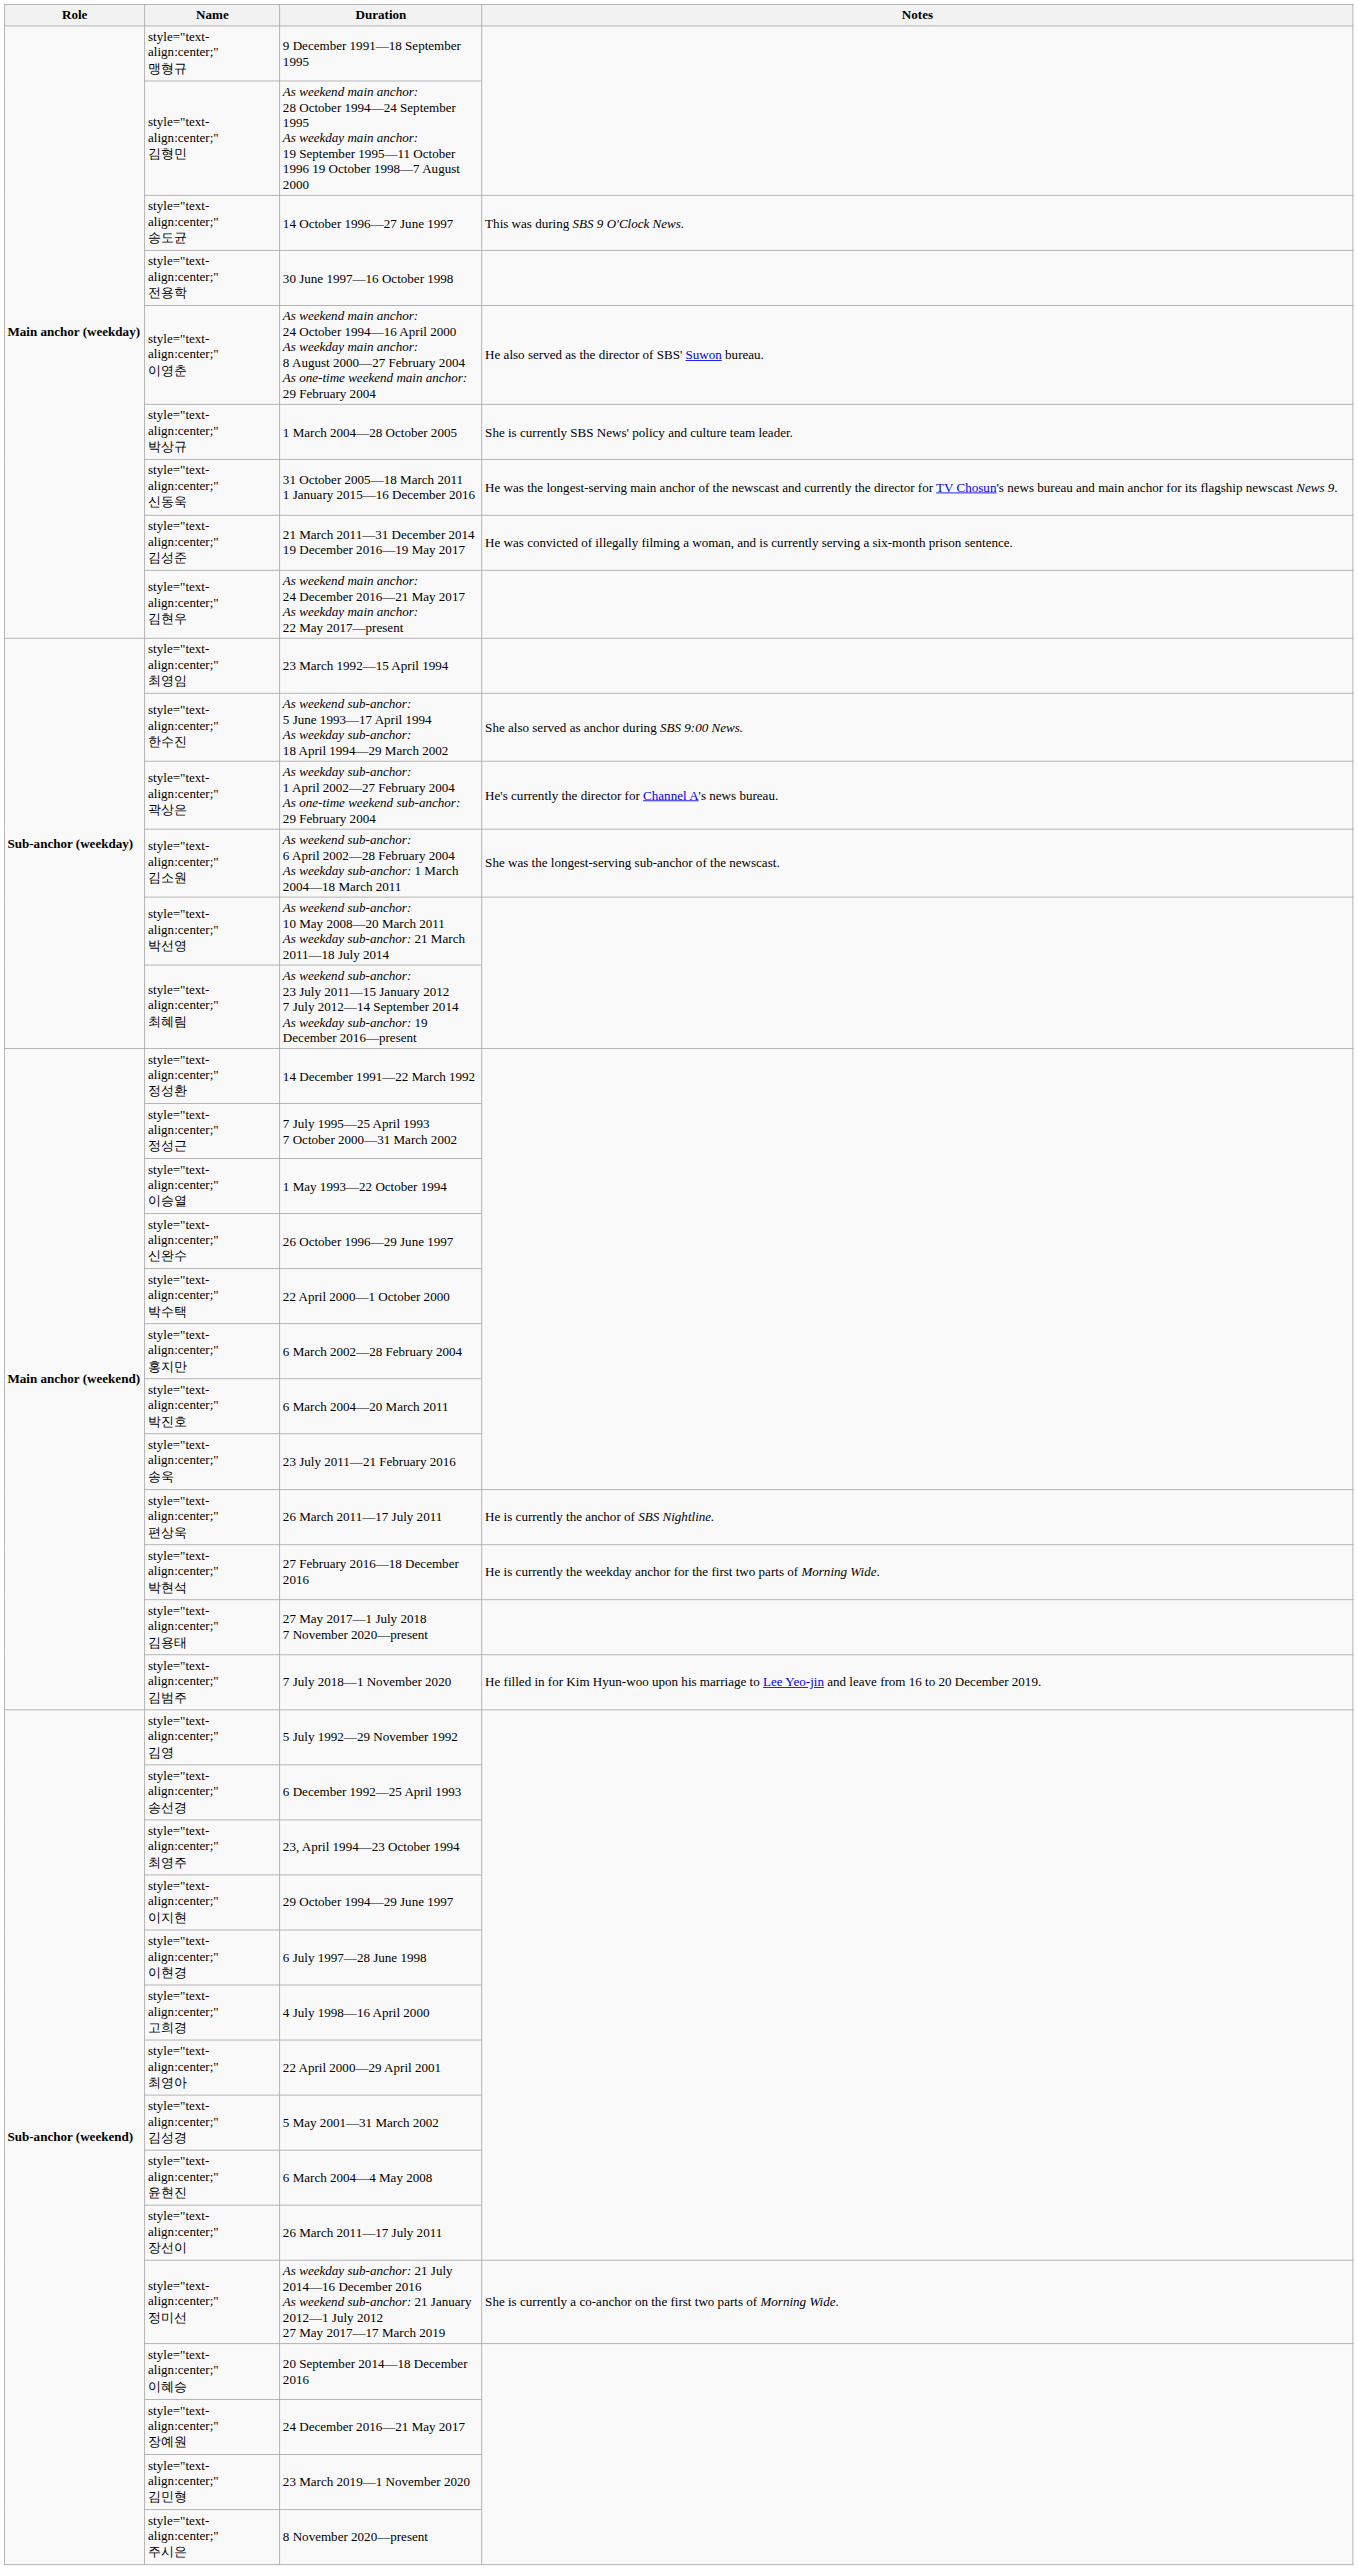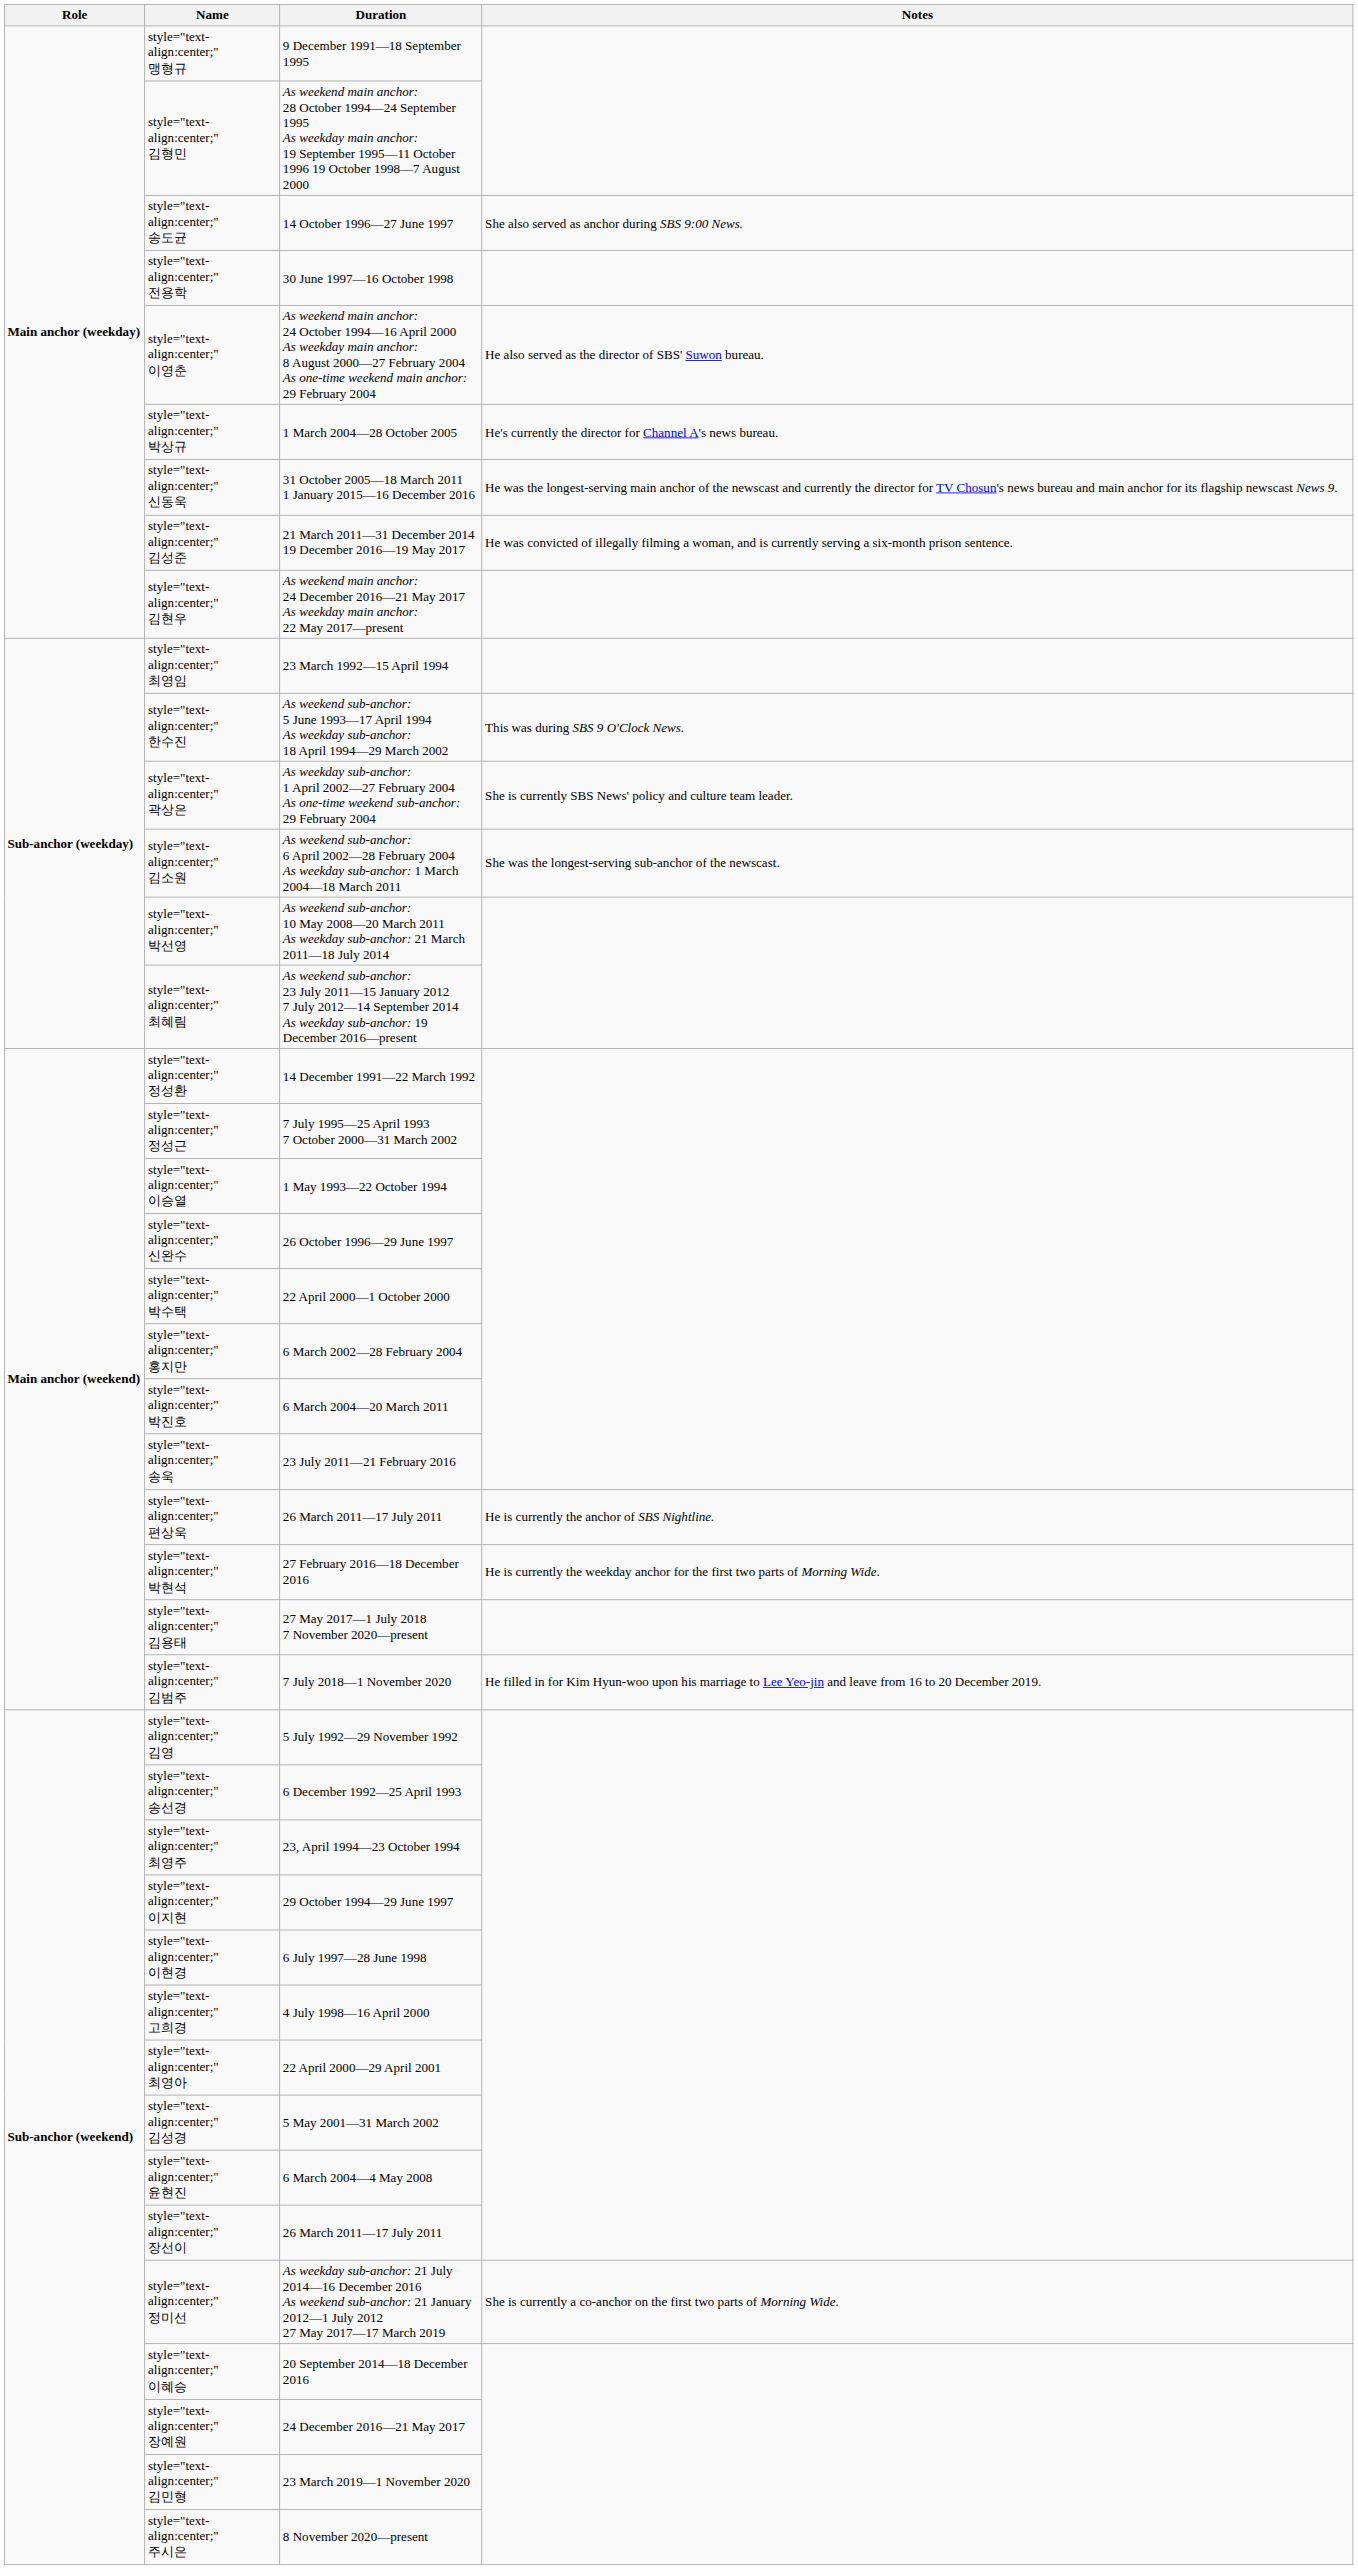style="text-align:center;" 송도균 | Notes: This was during SBS 9 O'Clock News. -> She also served as anchor during SBS 9:00 News.
style="text-align:center;" 박상규 | Notes: She is currently SBS News' policy and culture team leader. -> He's currently the director for Channel A's news bureau.
style="text-align:center;" 한수진 | Notes: She also served as anchor during SBS 9:00 News. -> This was during SBS 9 O'Clock News.
style="text-align:center;" 곽상은 | Notes: He's currently the director for Channel A's news bureau. -> She is currently SBS News' policy and culture team leader.
